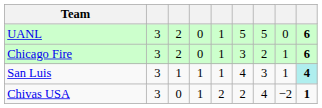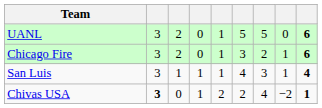San Luis | column 9: paleturquoise background -> no background
Chivas USA | column 2: normal -> bold
